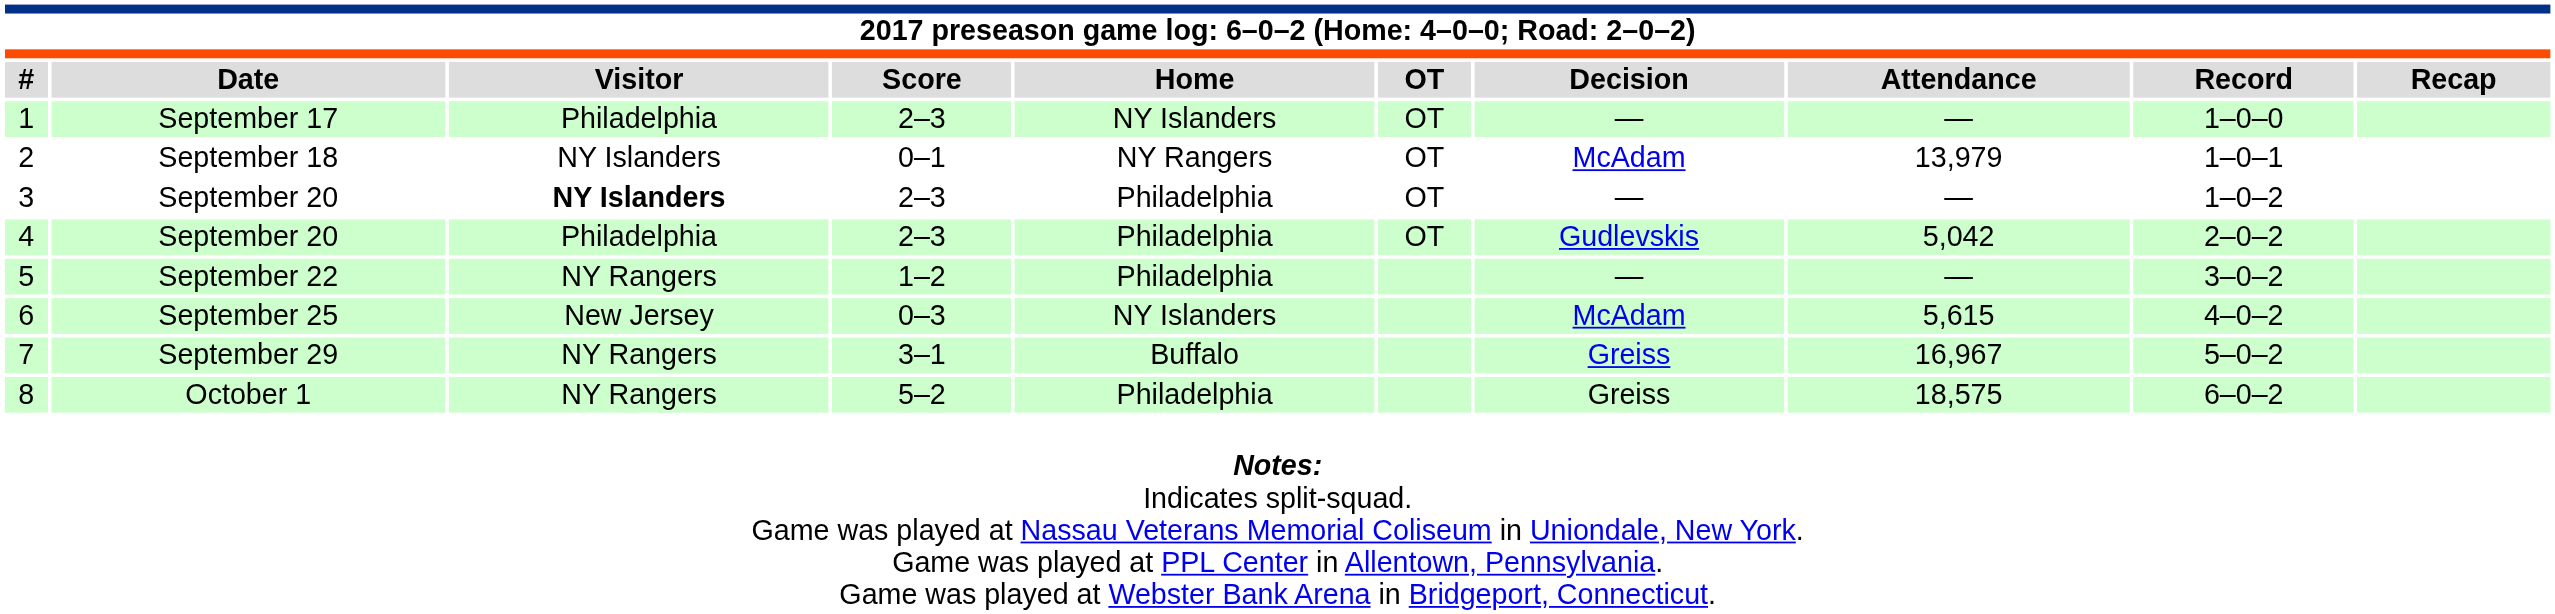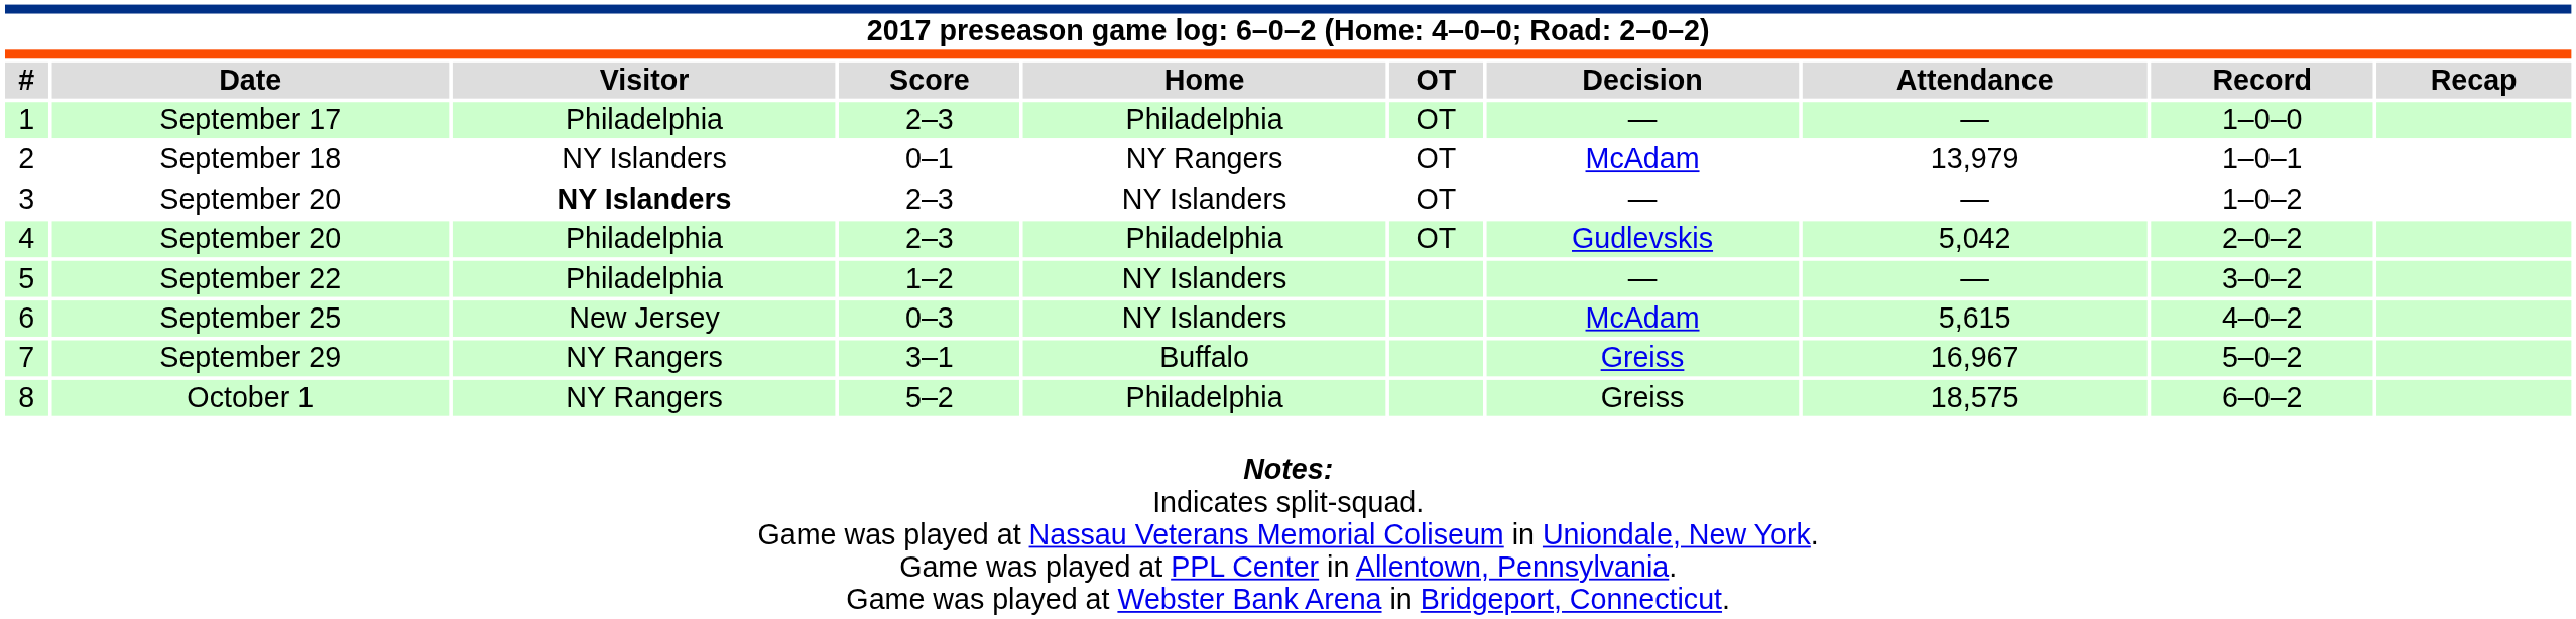1 | Home: NY Islanders -> Philadelphia
3 | Home: Philadelphia -> NY Islanders
5 | Visitor: NY Rangers -> Philadelphia
5 | Home: Philadelphia -> NY Islanders
